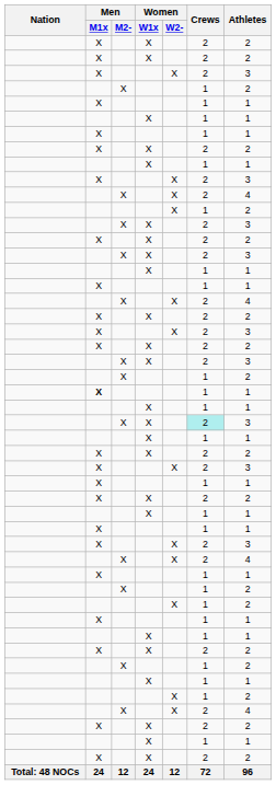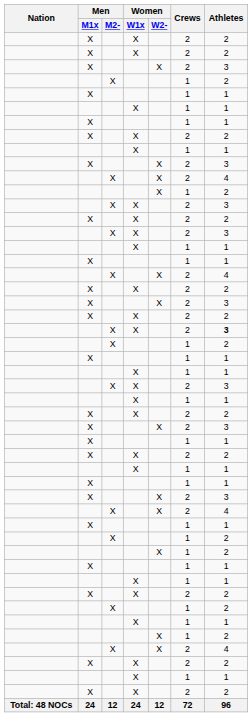row 24 | Athletes: normal -> bold
row 26 | Men / M1x: bold -> normal
row 28 | Crews: paleturquoise background -> no background
